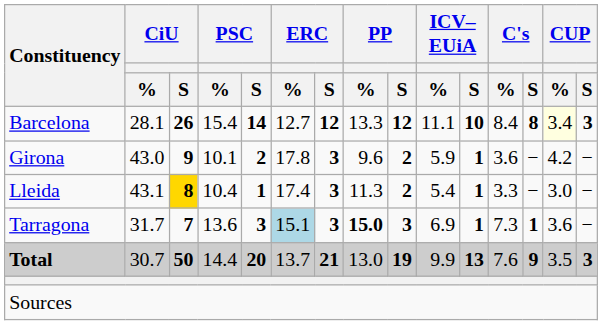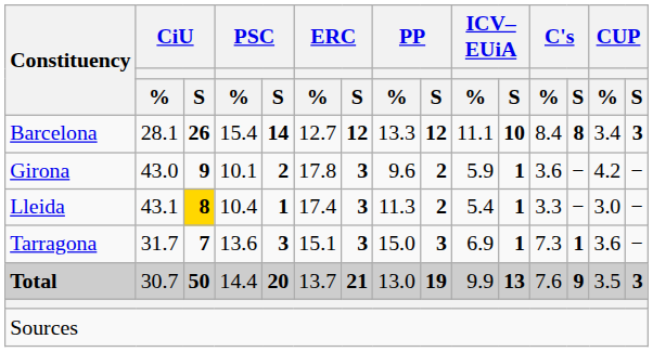Barcelona | CUP / %: lightyellow background -> no background
Tarragona | ERC / %: lightblue background -> no background
Tarragona | PP / %: bold -> normal
